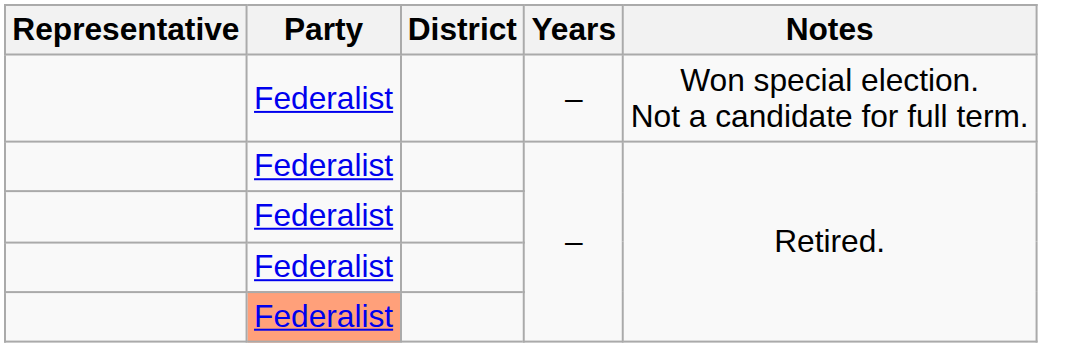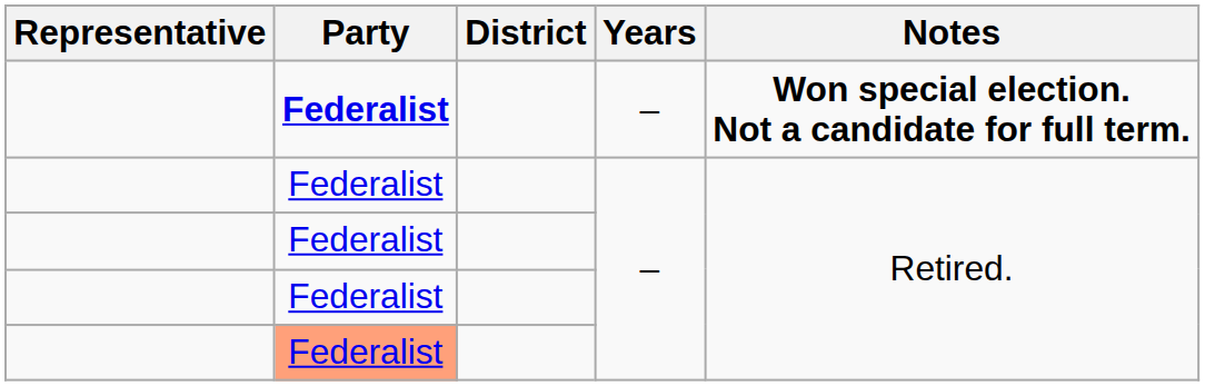row 2 | Party: normal -> bold
row 2 | Notes: normal -> bold
